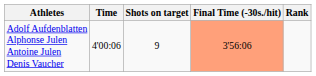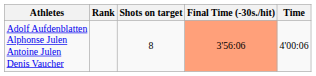columns swapped: Time <-> Rank
row 2 | Shots on target: 9 -> 8
